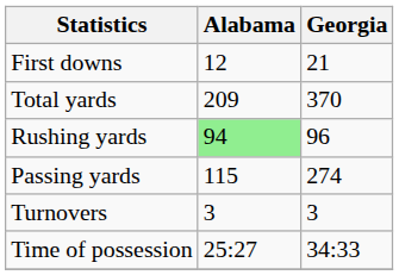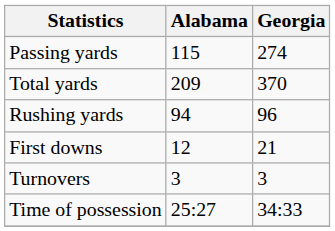rows swapped: First downs <-> Passing yards
Rushing yards | Alabama: lightgreen background -> no background
